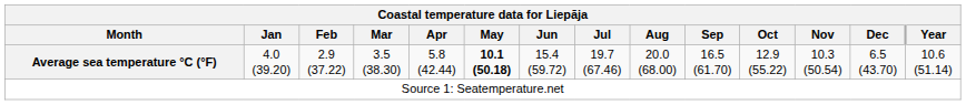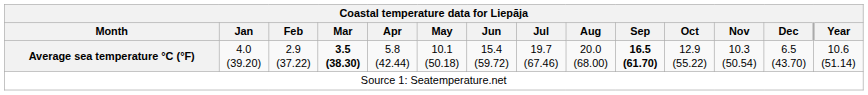row 3 | Mar: normal -> bold
row 3 | May: bold -> normal
row 3 | Sep: normal -> bold
